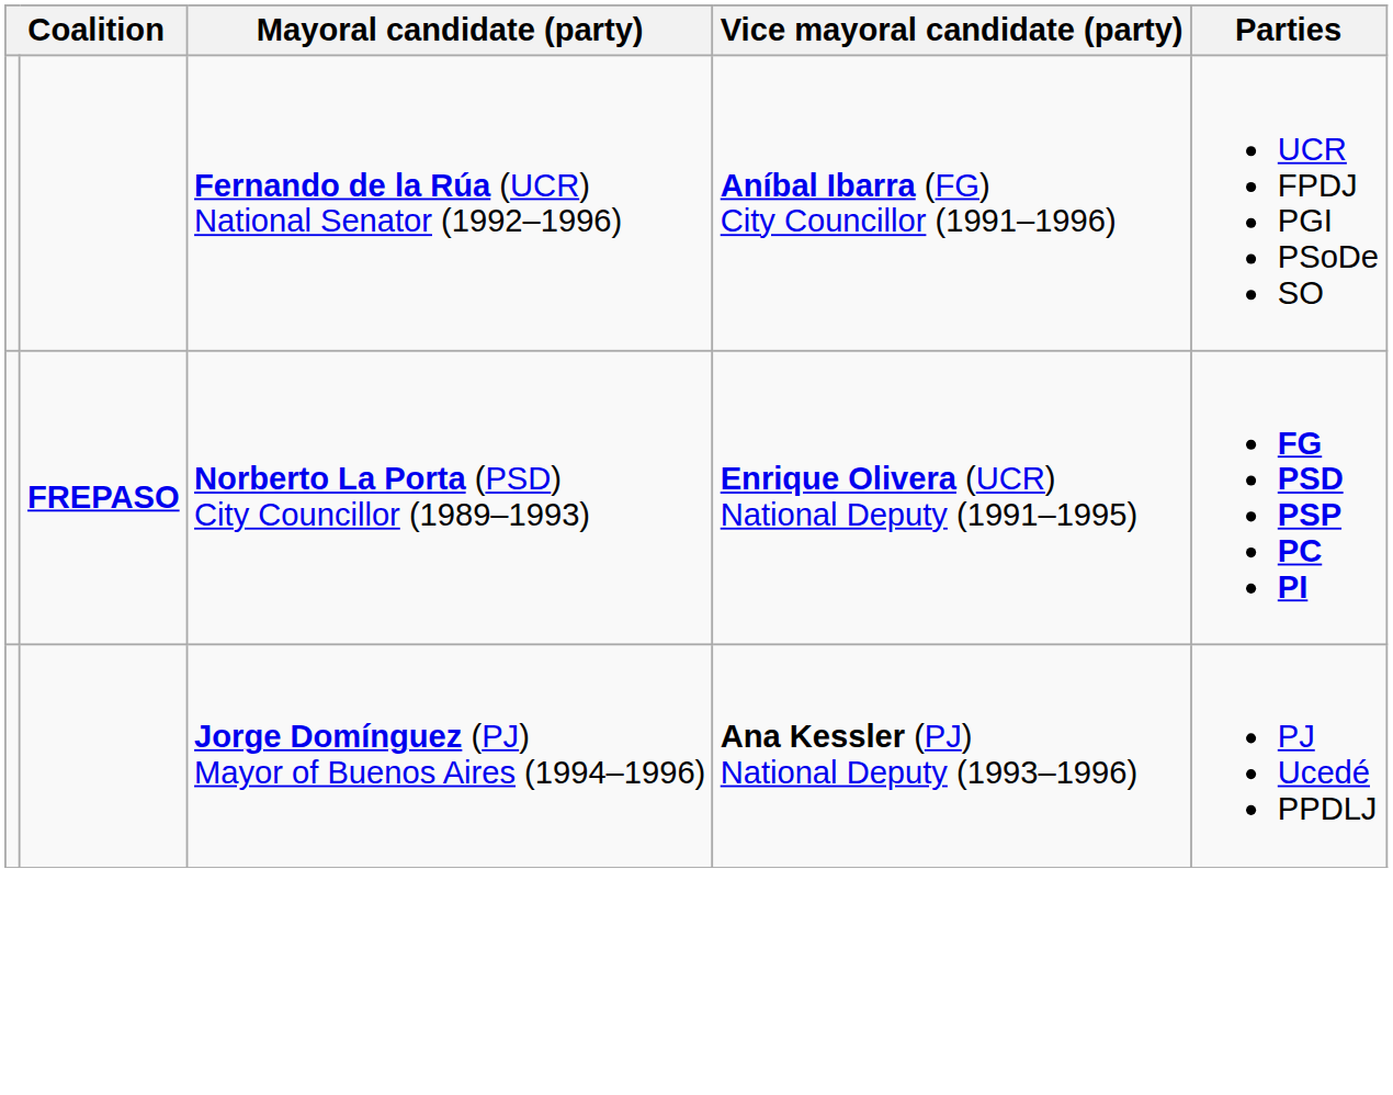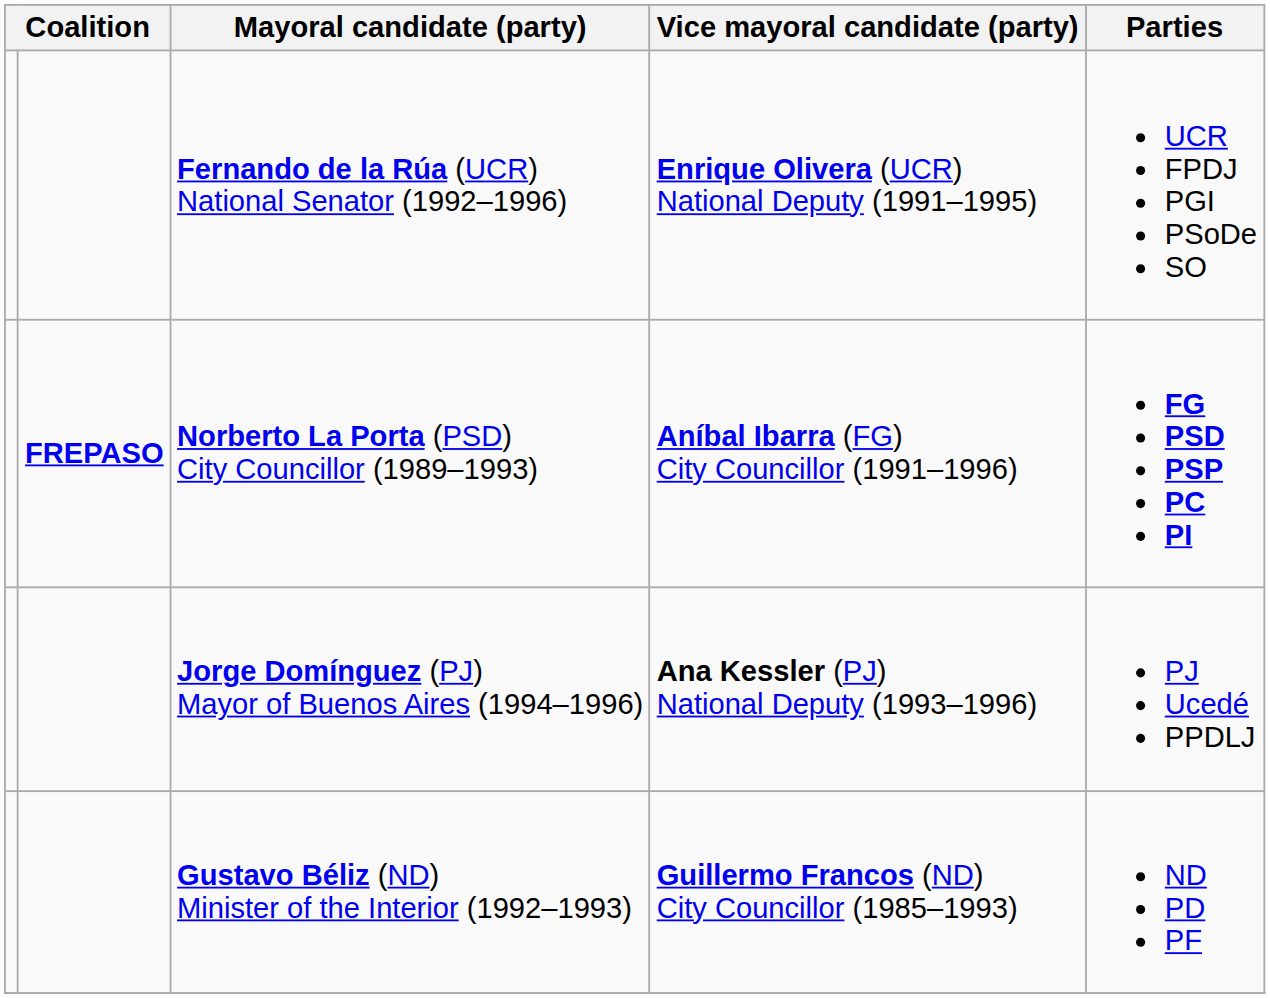Fernando de la Rúa (UCR) National Senator (1992–1996) | Vice mayoral candidate (party): Aníbal Ibarra (FG) City Councillor (1991–1996) -> Enrique Olivera (UCR) National Deputy (1991–1995)
Norberto La Porta (PSD) City Councillor (1989–1993) | Vice mayoral candidate (party): Enrique Olivera (UCR) National Deputy (1991–1995) -> Aníbal Ibarra (FG) City Councillor (1991–1996)
+ row: Gustavo Béliz (ND) Minister of the Interior (1992–1993) | Guillermo Francos (ND) City Councillor (1985–1993) | ND PD PF
